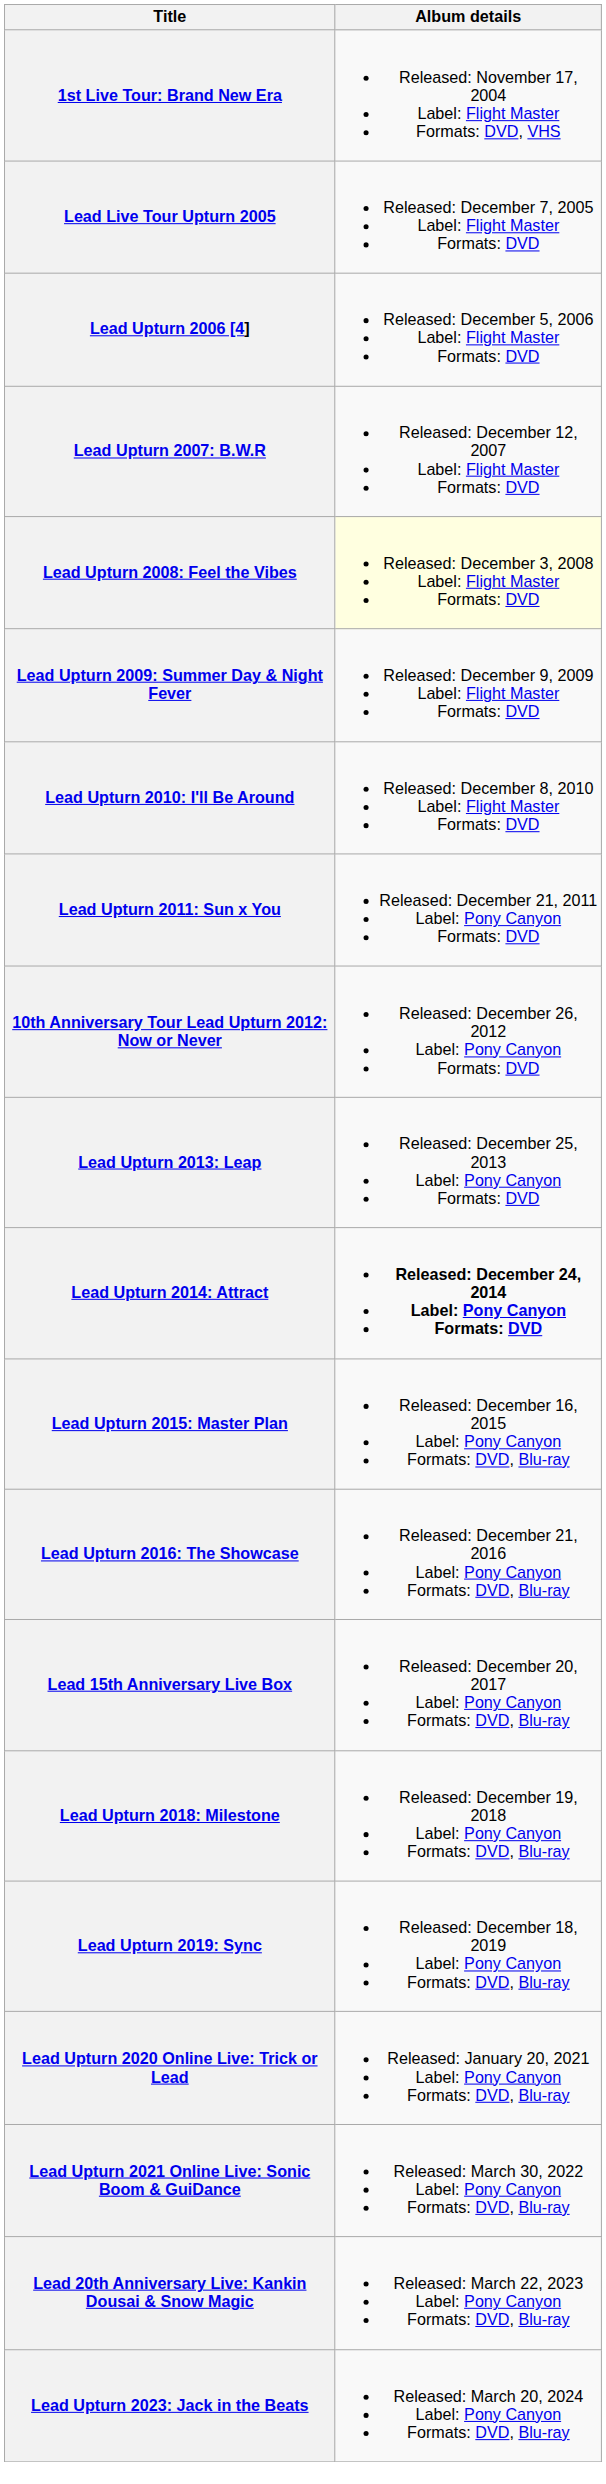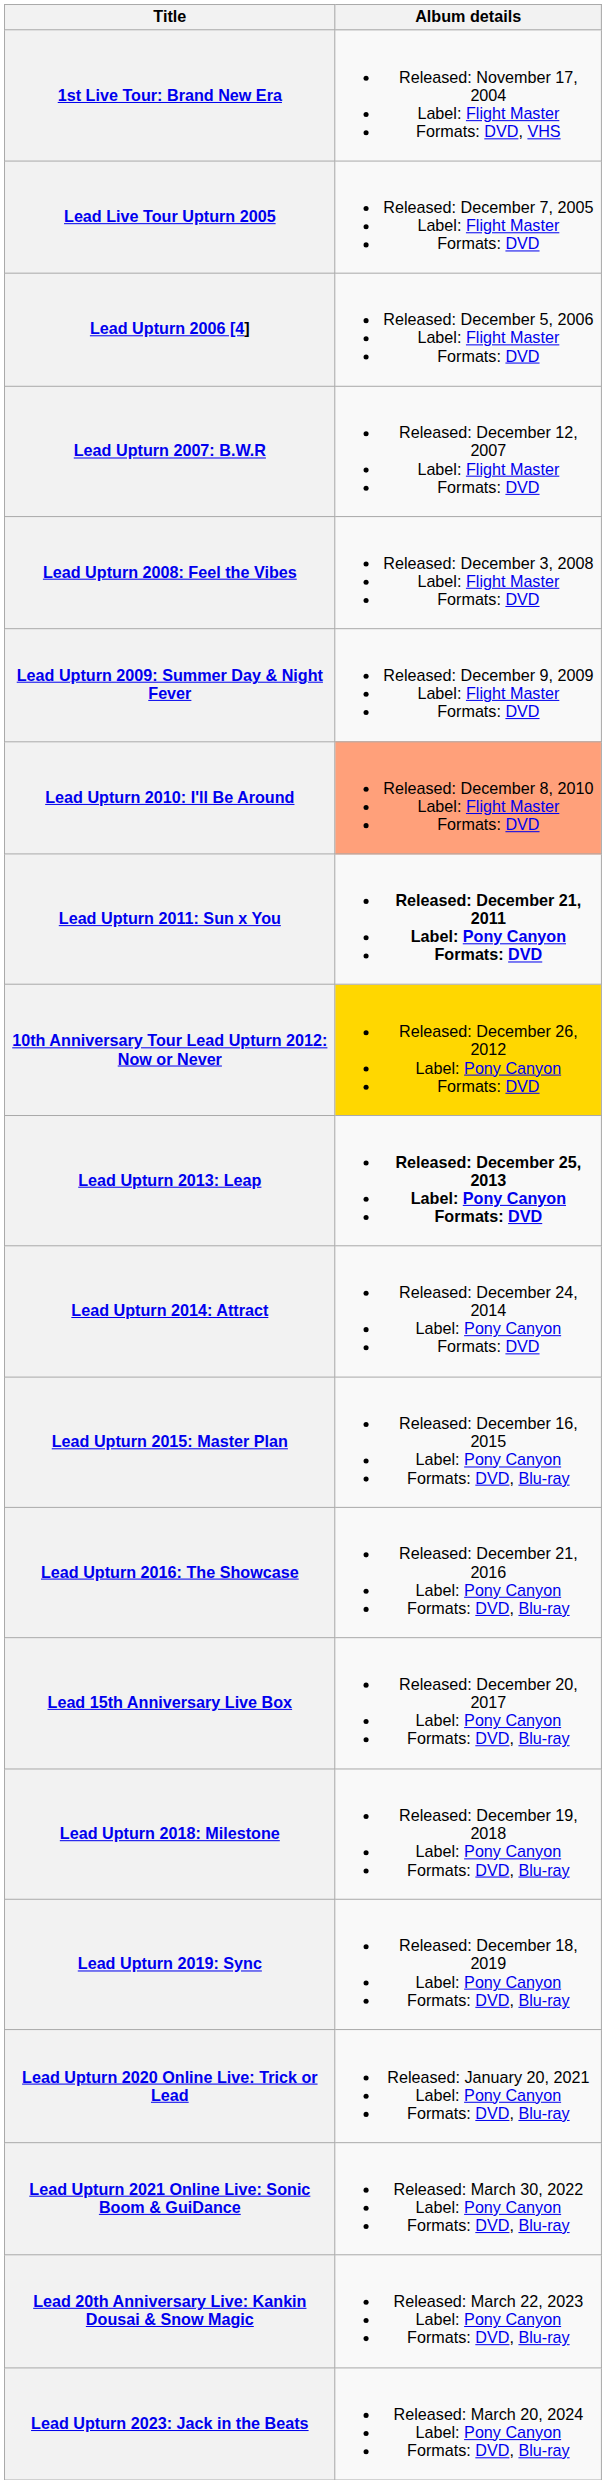Lead Upturn 2008: Feel the Vibes | Album details: lightyellow background -> no background
Lead Upturn 2010: I'll Be Around | Album details: no background -> lightsalmon background
Lead Upturn 2011: Sun x You | Album details: normal -> bold
10th Anniversary Tour Lead Upturn 2012: Now or Never | Album details: no background -> gold background
Lead Upturn 2013: Leap | Album details: normal -> bold
Lead Upturn 2014: Attract | Album details: bold -> normal
